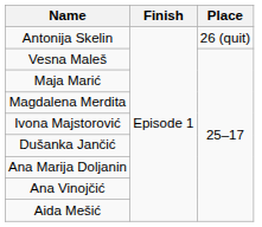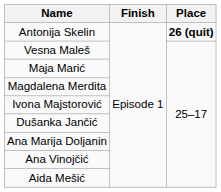Antonija Skelin | Place: normal -> bold
